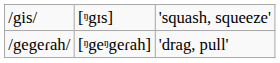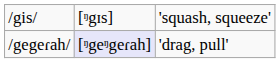/gegeɾah/ | column 2: no background -> lavender background
